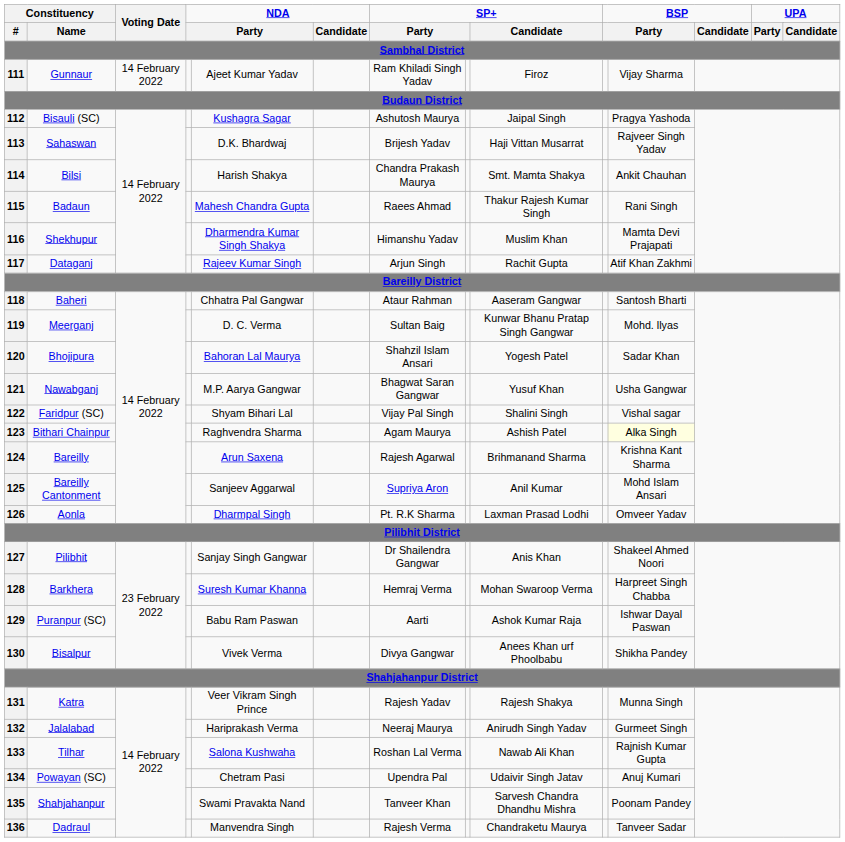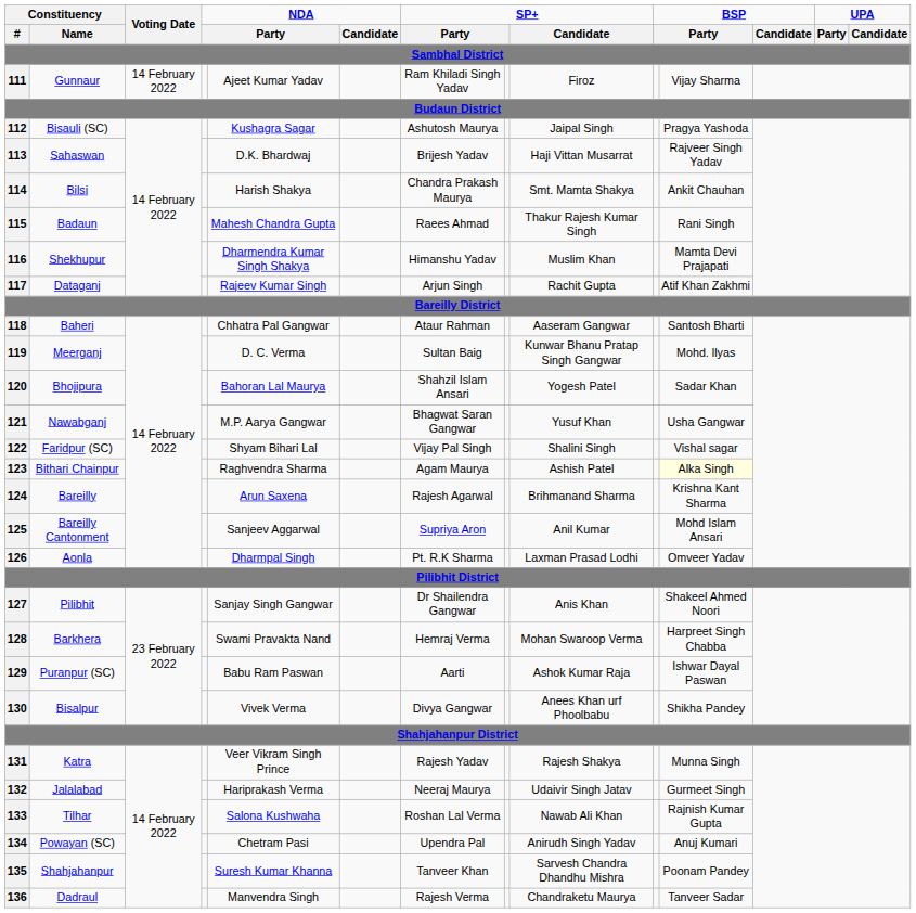Barkhera | column 5: Suresh Kumar Khanna -> Swami Pravakta Nand
Jalalabad | column 9: Anirudh Singh Yadav -> Udaivir Singh Jatav
Powayan (SC) | column 9: Udaivir Singh Jatav -> Anirudh Singh Yadav
Shahjahanpur | column 5: Swami Pravakta Nand -> Suresh Kumar Khanna
